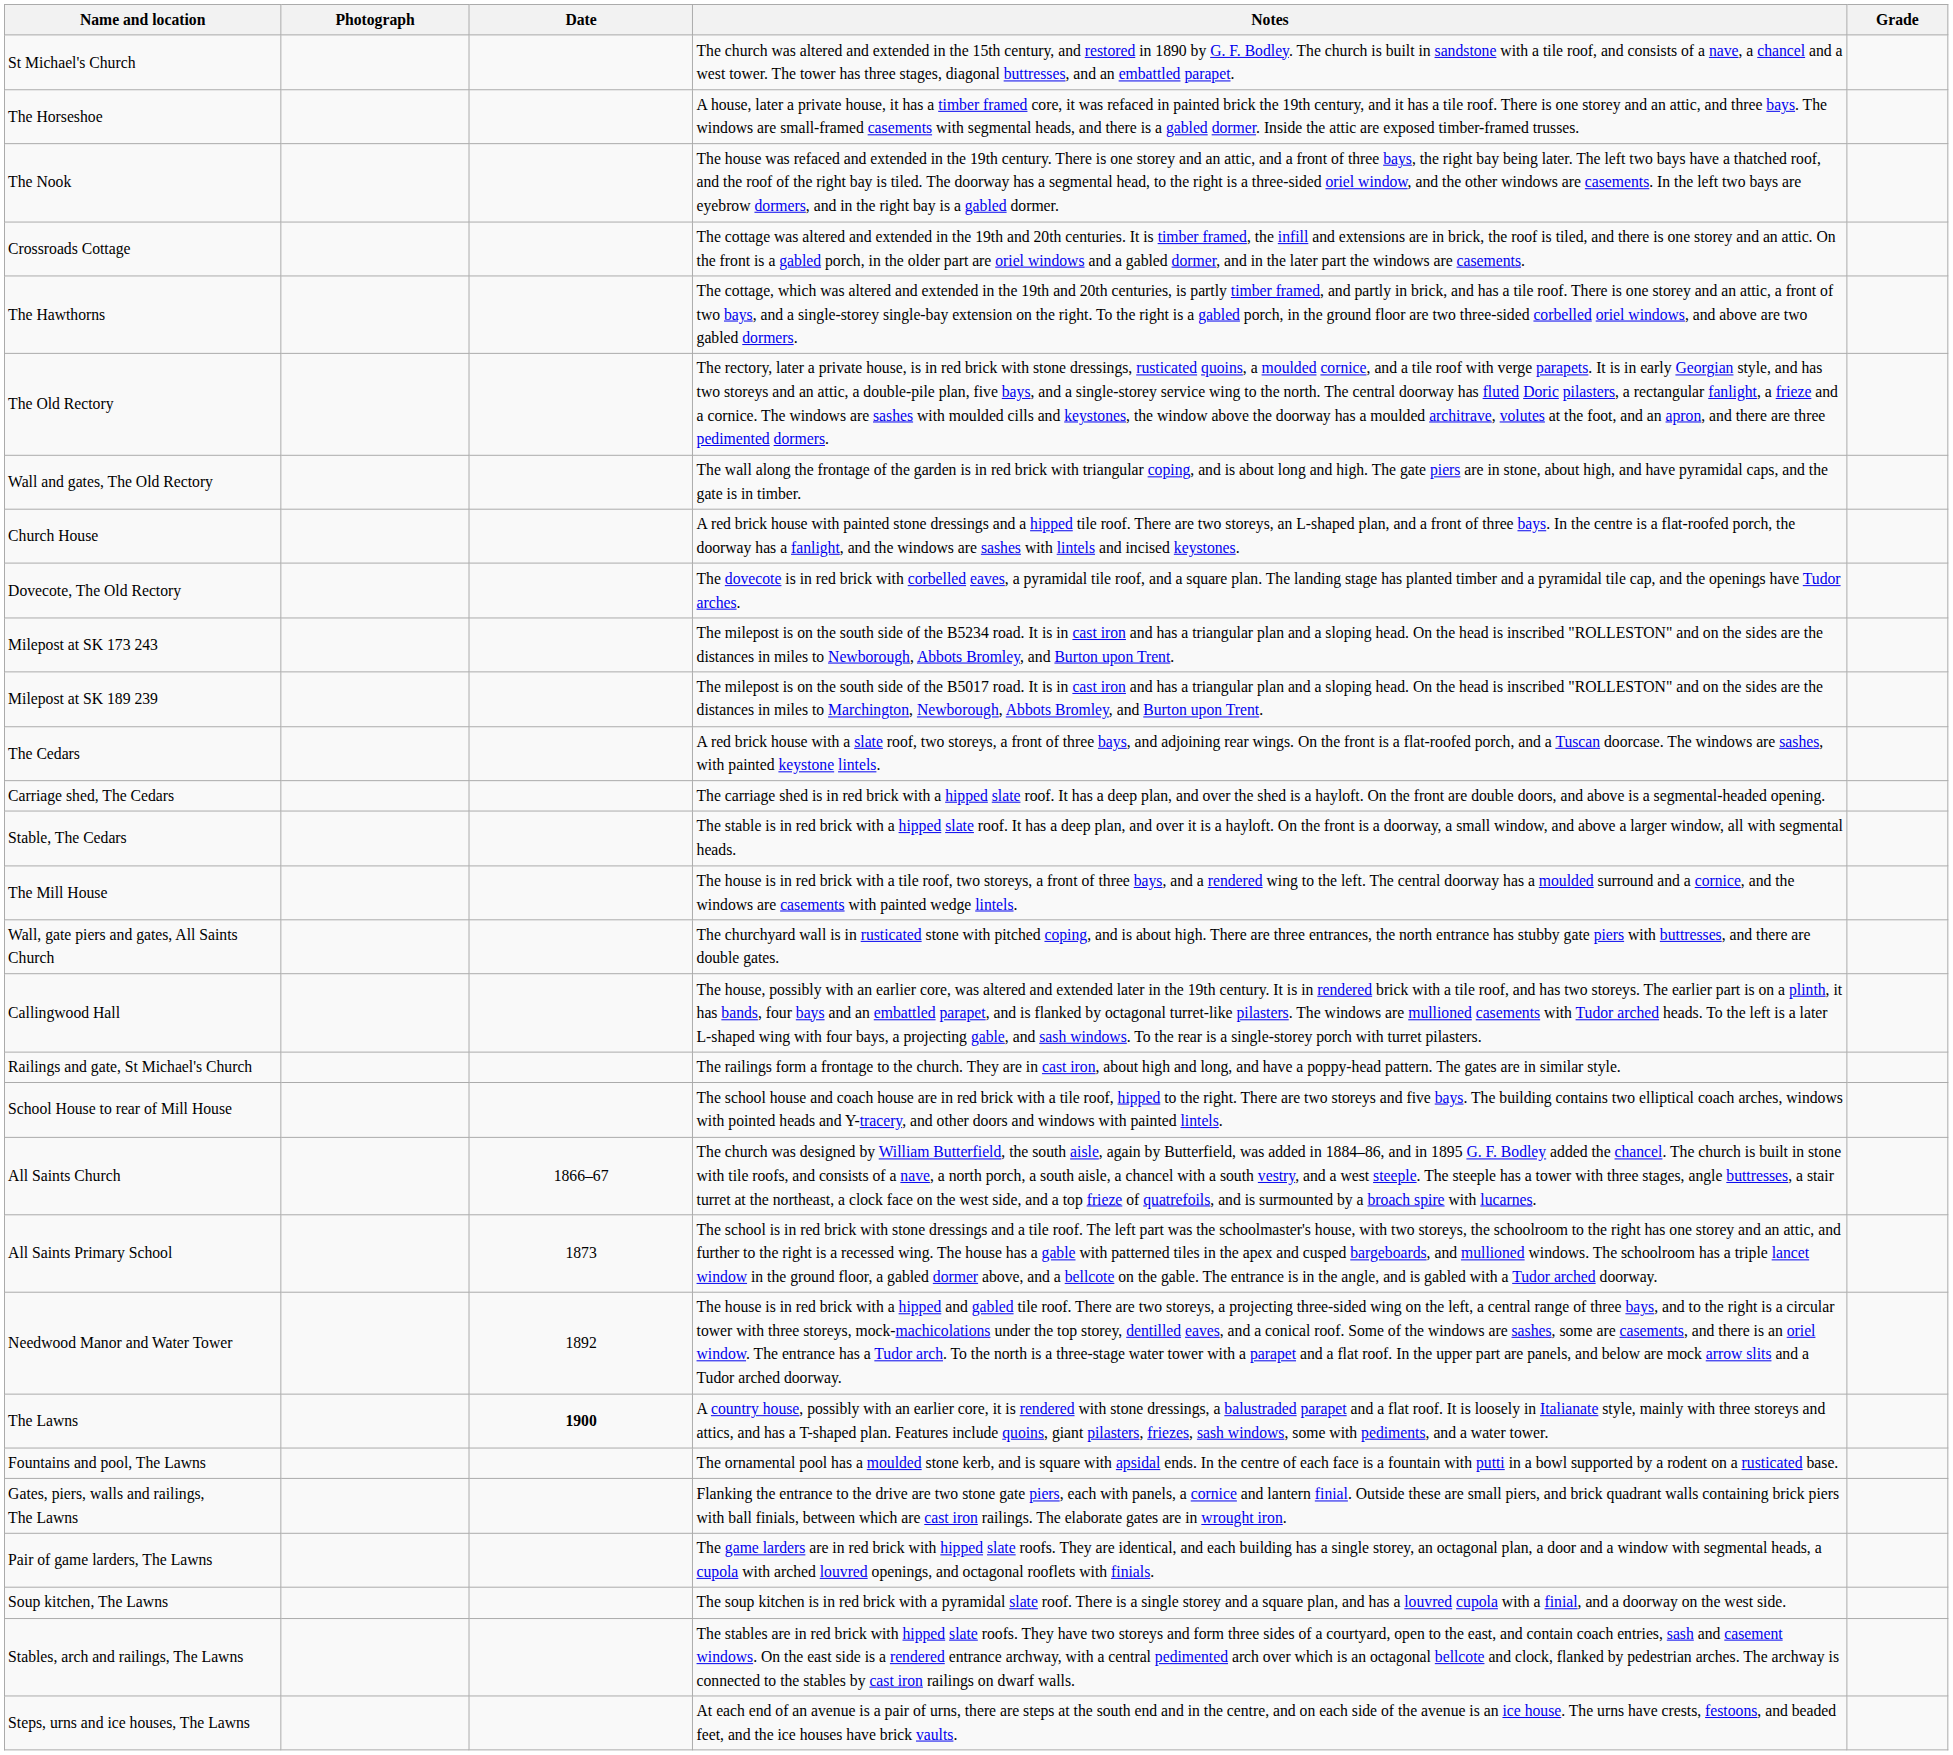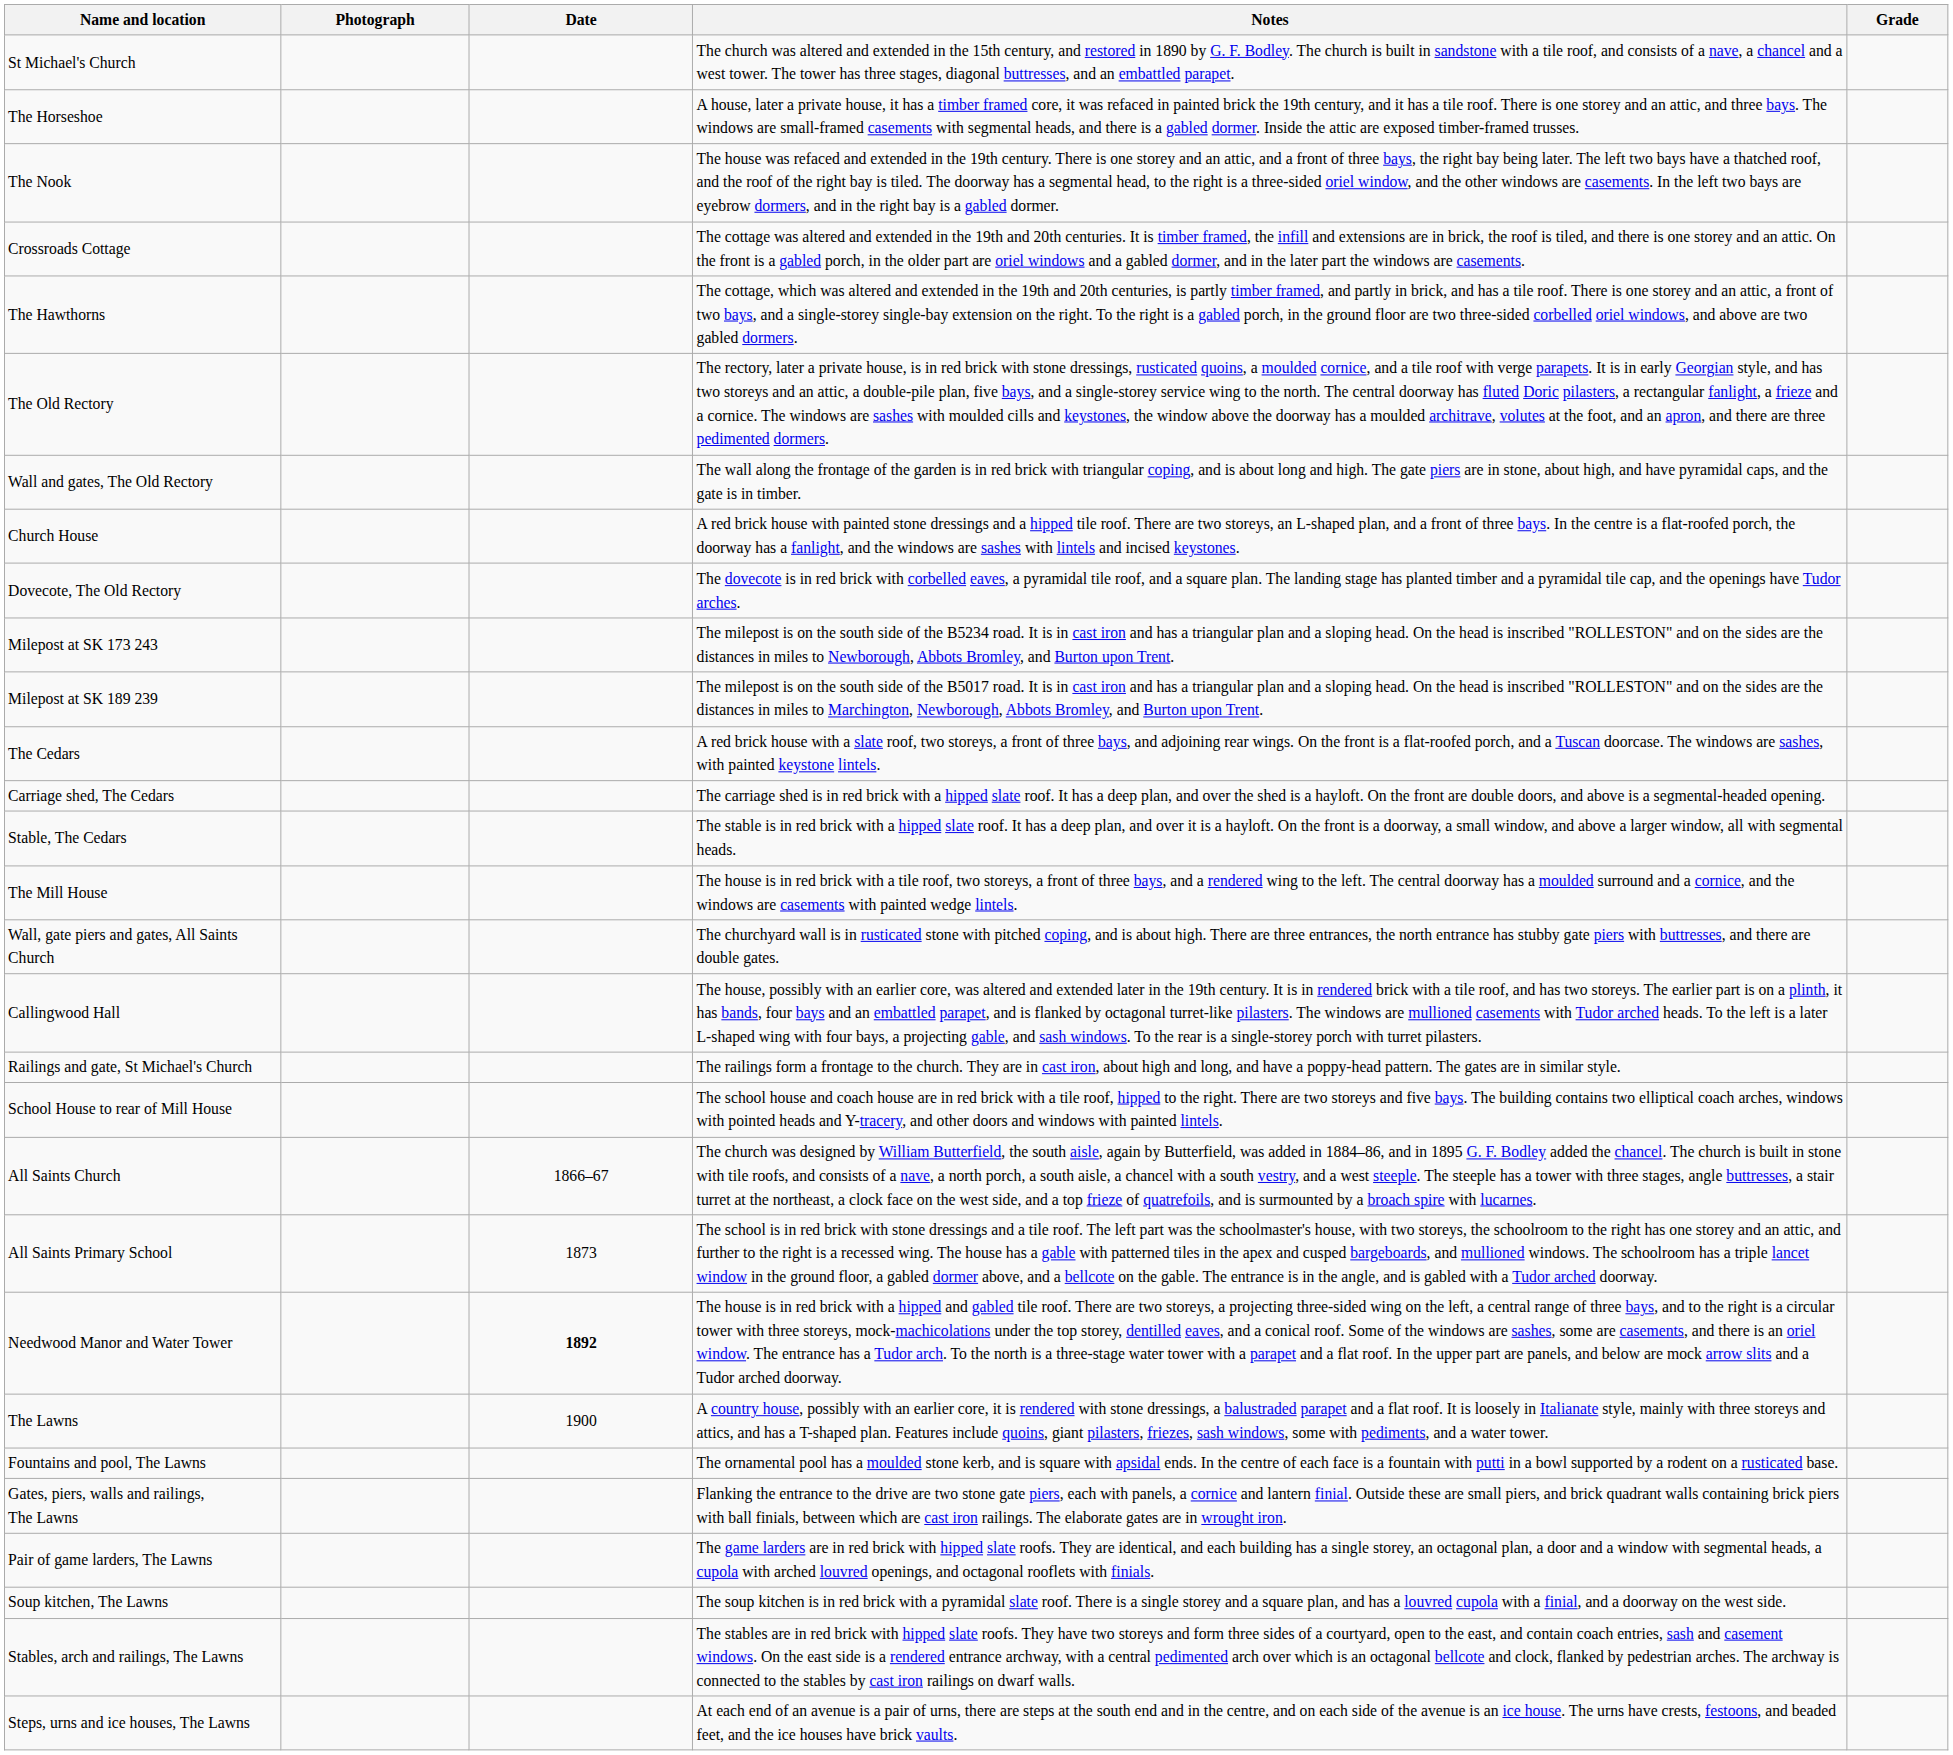Needwood Manor and Water Tower | Date: normal -> bold
The Lawns | Date: bold -> normal
